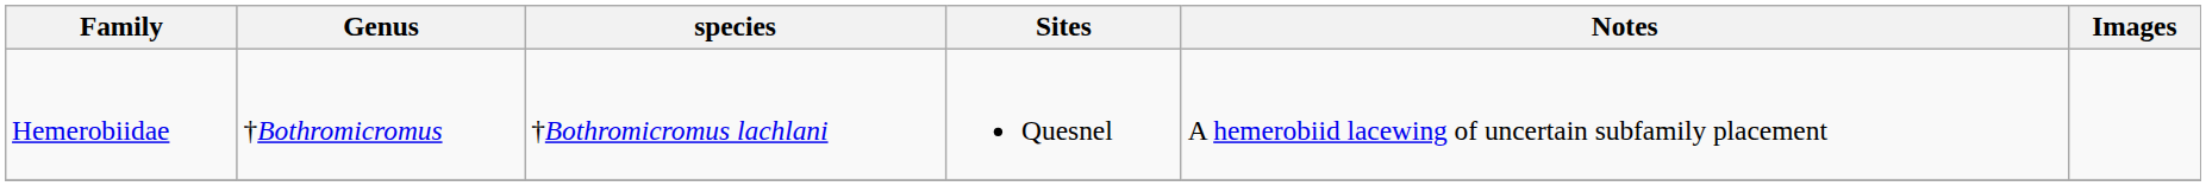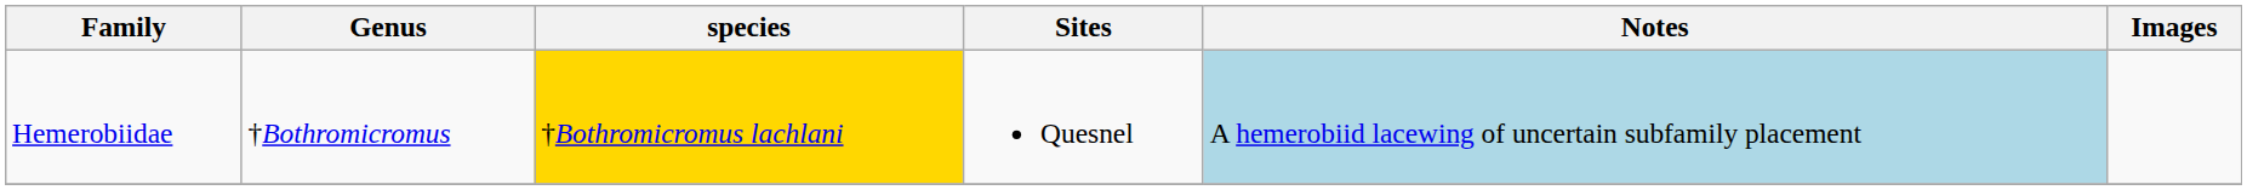Hemerobiidae | species: no background -> gold background
Hemerobiidae | Notes: no background -> lightblue background
